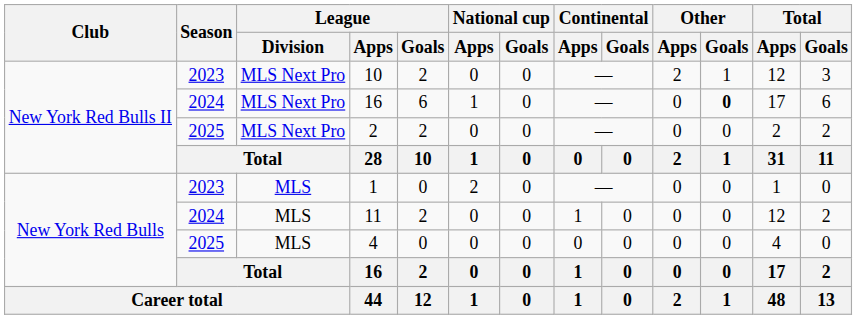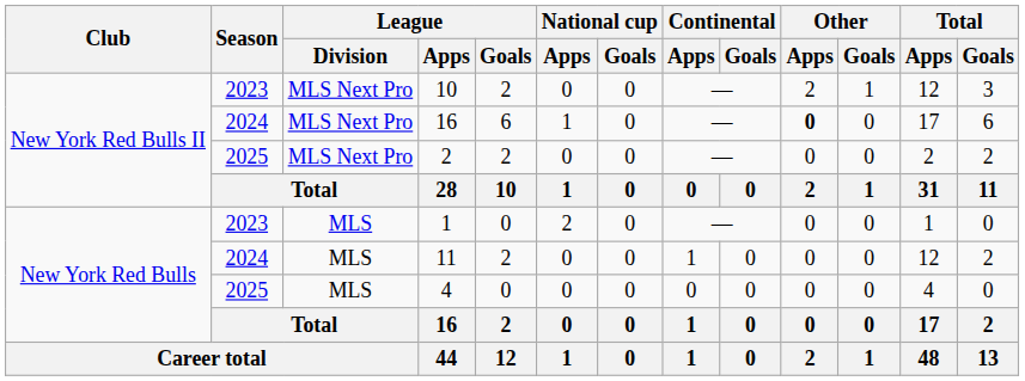2024 / 16 | Other / Apps: normal -> bold
2024 / 16 | Other / Goals: bold -> normal
